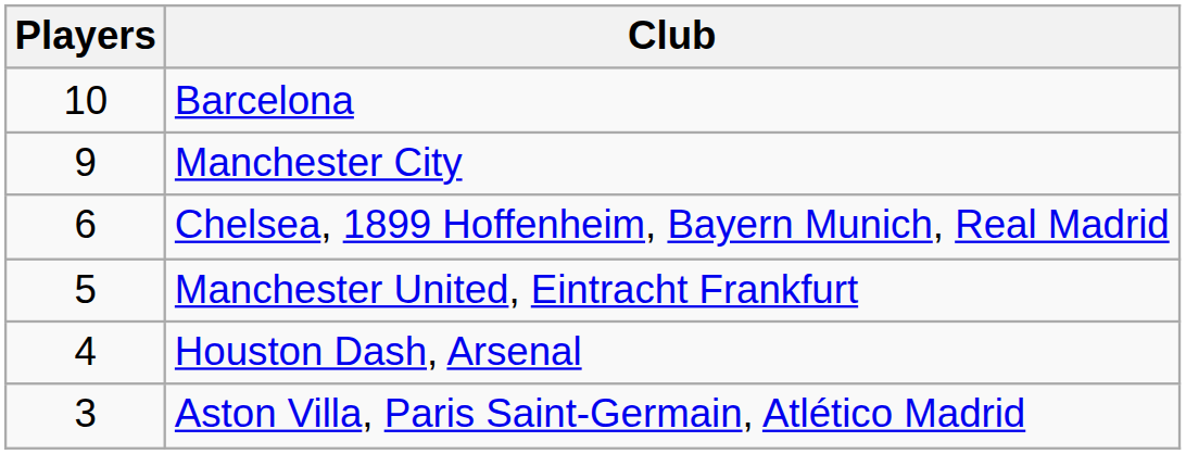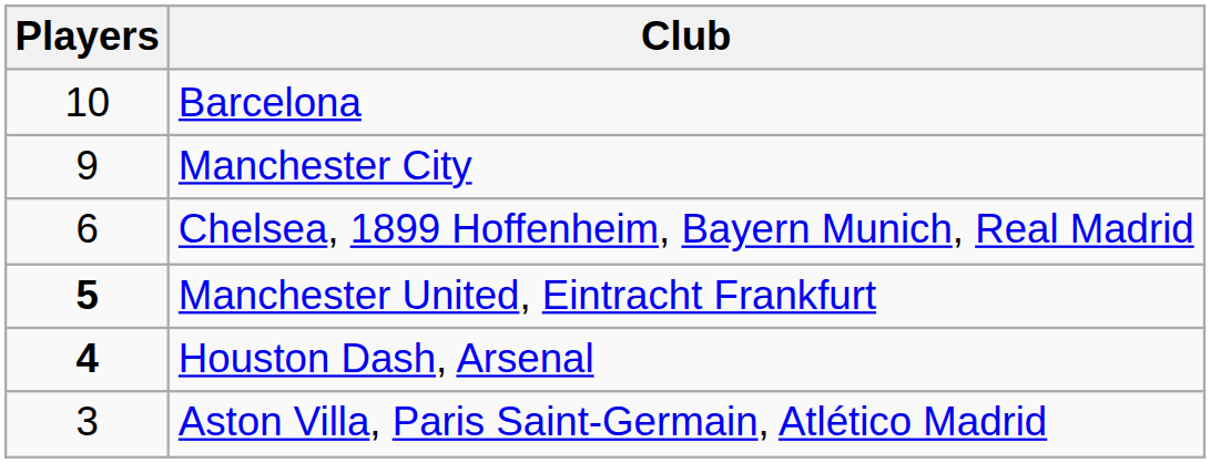Manchester United, Eintracht Frankfurt | Players: normal -> bold
Houston Dash, Arsenal | Players: normal -> bold
